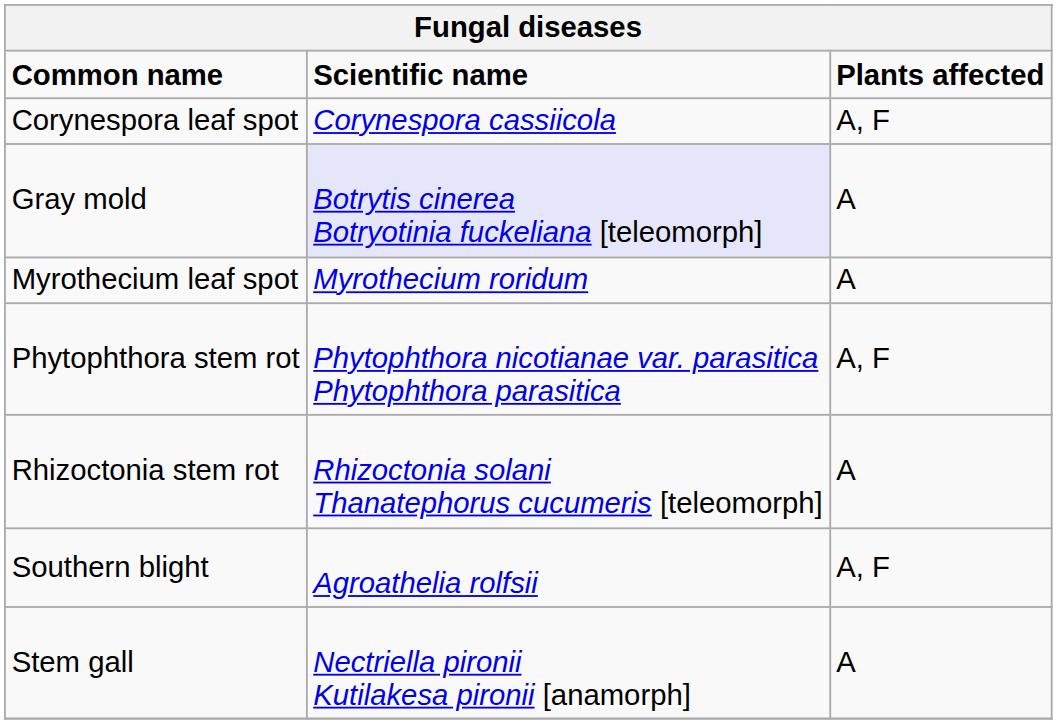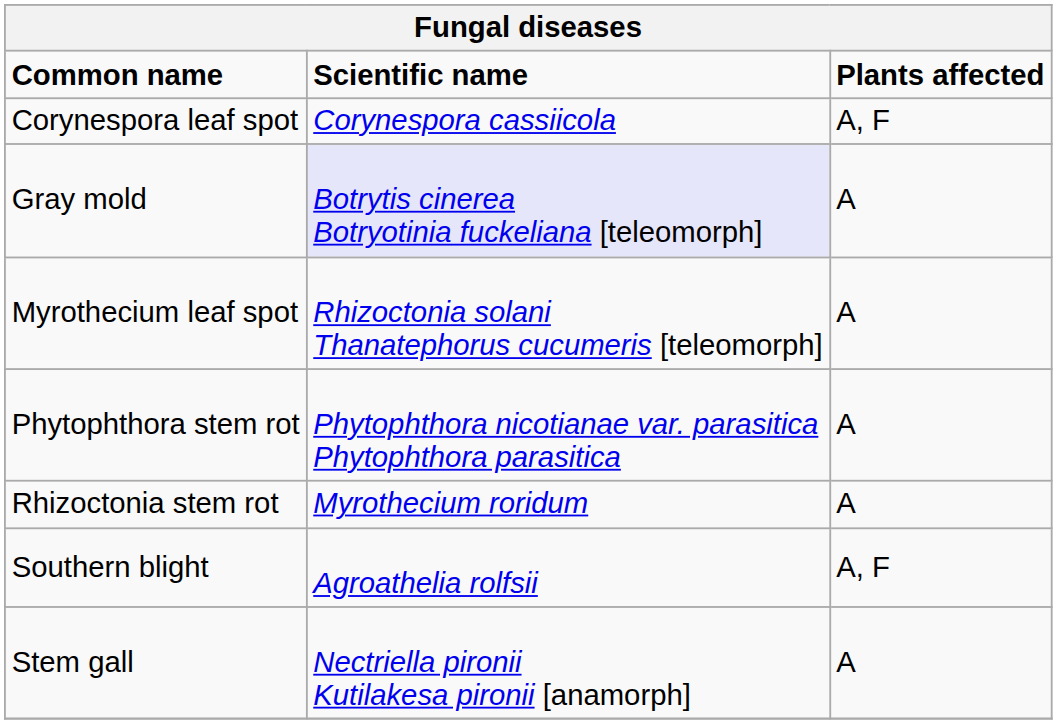Myrothecium leaf spot | Scientific name: Myrothecium roridum -> Rhizoctonia solani Thanatephorus cucumeris [teleomorph]
Phytophthora stem rot | Plants affected: A, F -> A
Rhizoctonia stem rot | Scientific name: Rhizoctonia solani Thanatephorus cucumeris [teleomorph] -> Myrothecium roridum
